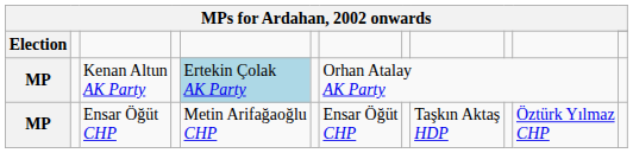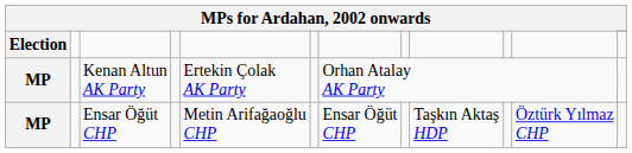Kenan Altun AK Party | column 5: lightblue background -> no background
